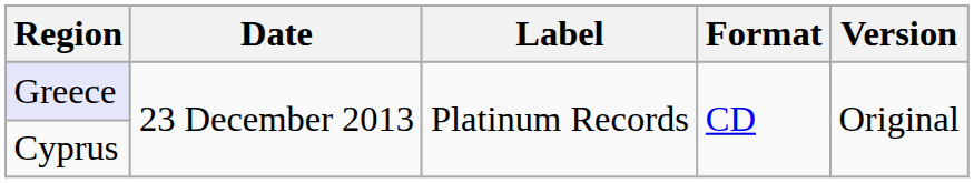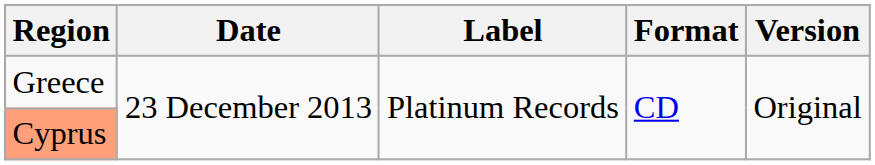Greece | Region: lavender background -> no background
Cyprus | Region: no background -> lightsalmon background
